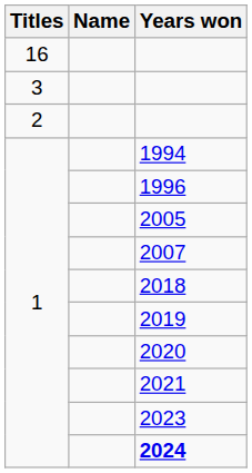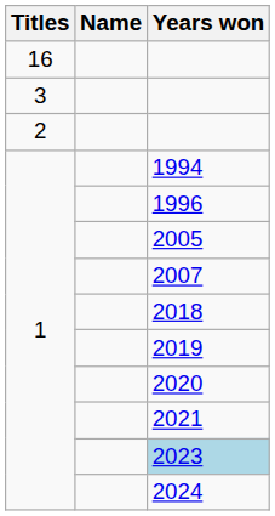2023 | Years won: no background -> lightblue background
2024 | Years won: bold -> normal
